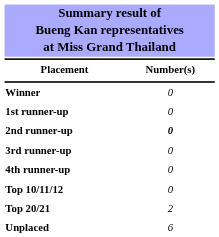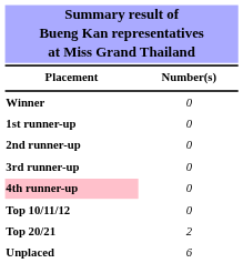row 5 | column 2: bold -> normal
row 7 | column 1: no background -> pink background
